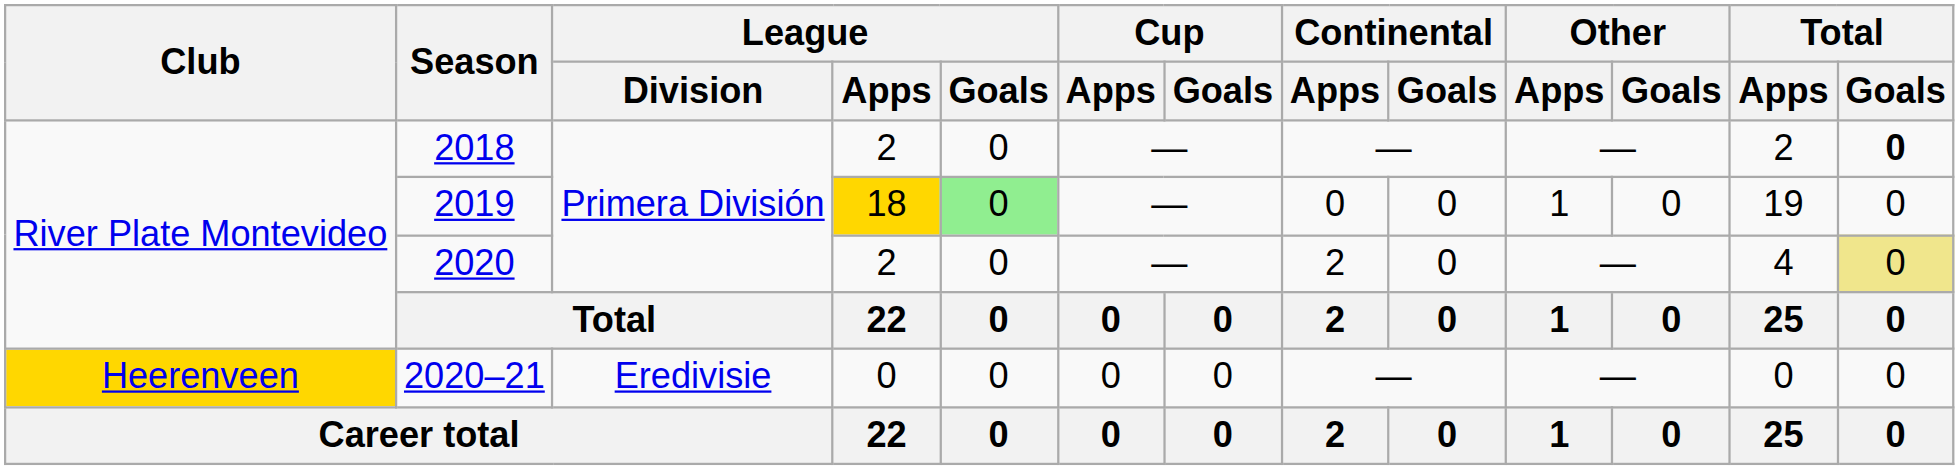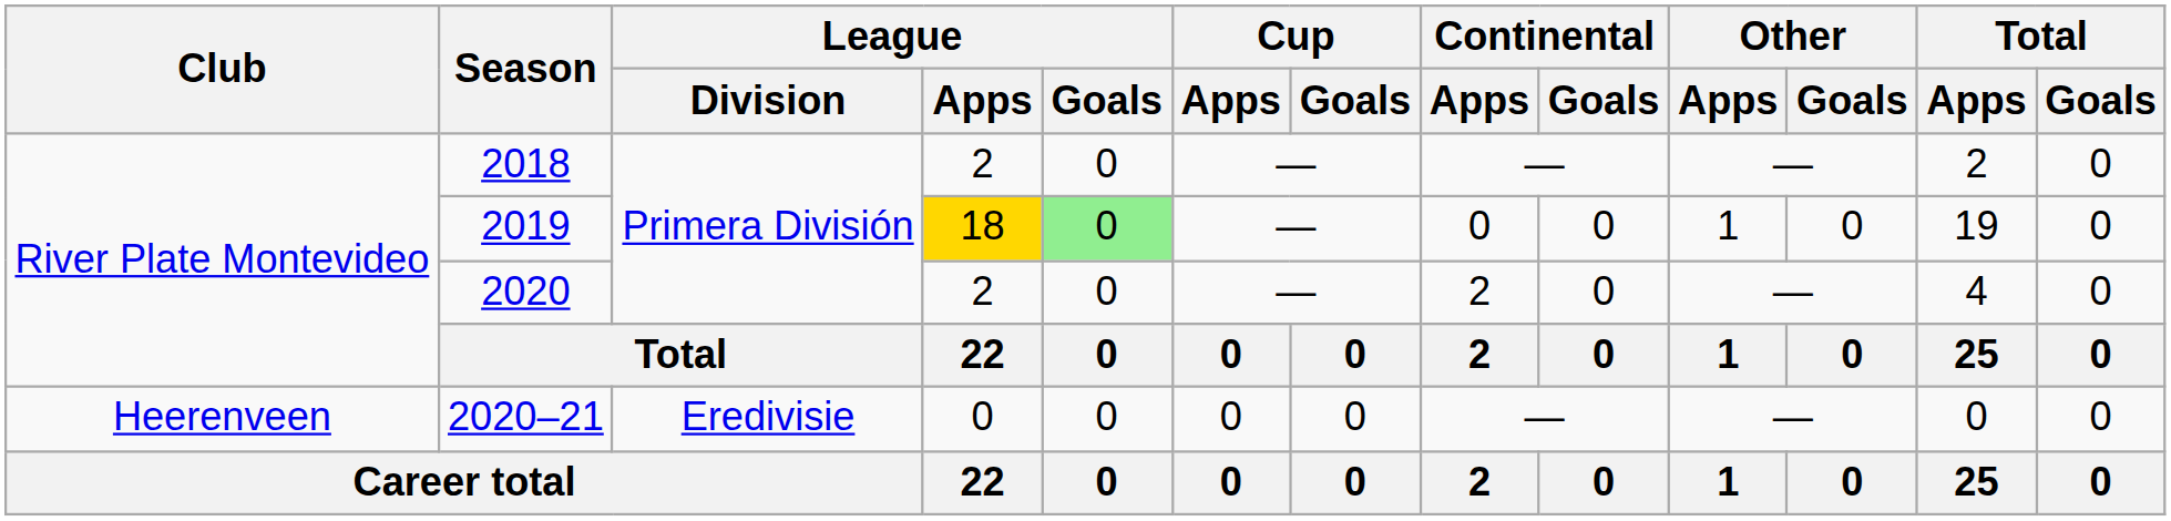2018 | Total / Goals: bold -> normal
2020 | Total / Goals: khaki background -> no background
2020–21 | Club: gold background -> no background
